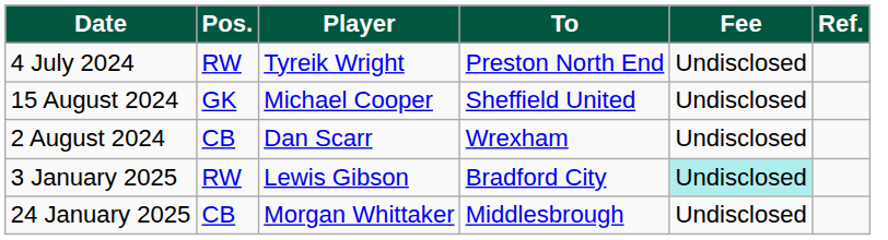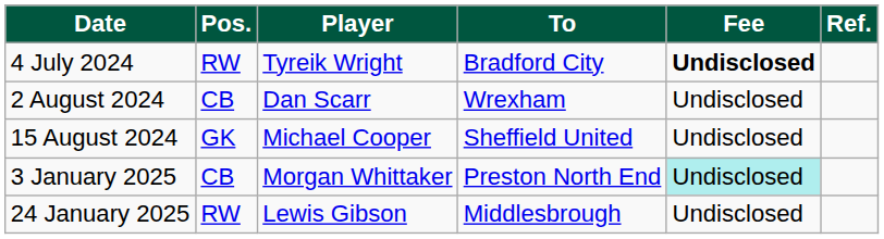4 July 2024 | To: Preston North End -> Bradford City
4 July 2024 | Fee: normal -> bold
rows swapped: 2 August 2024 <-> 15 August 2024
3 January 2025 | Pos.: RW -> CB
3 January 2025 | Player: Lewis Gibson -> Morgan Whittaker
3 January 2025 | To: Bradford City -> Preston North End
24 January 2025 | Pos.: CB -> RW
24 January 2025 | Player: Morgan Whittaker -> Lewis Gibson
